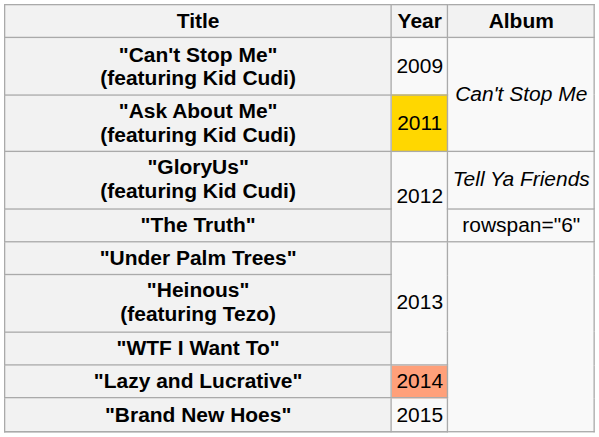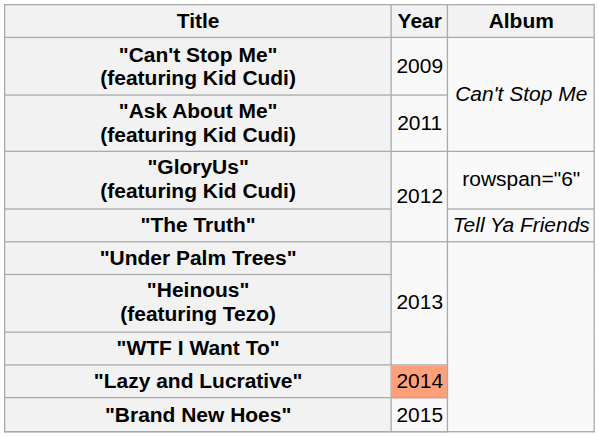"Ask About Me" (featuring Kid Cudi) | Year: gold background -> no background
"GloryUs" (featuring Kid Cudi) | Album: Tell Ya Friends -> rowspan="6"
"The Truth" | Album: rowspan="6" -> Tell Ya Friends
